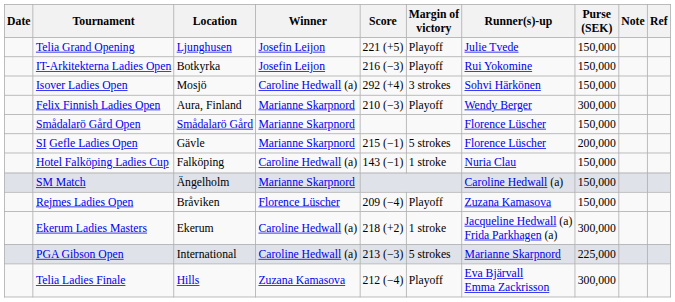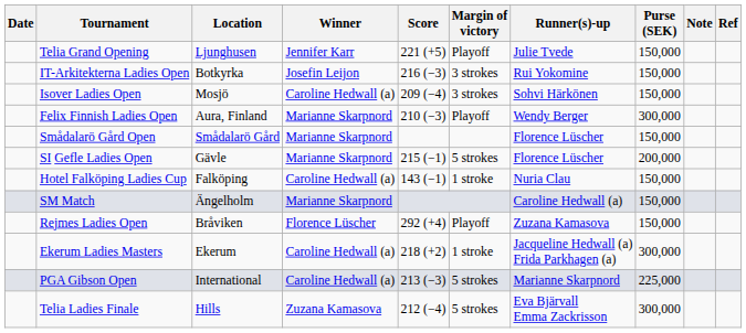Telia Grand Opening | Winner: Josefin Leijon -> Jennifer Karr
IT-Arkitekterna Ladies Open | Margin of victory: Playoff -> 3 strokes
Isover Ladies Open | Score: 292 (+4) -> 209 (−4)
Rejmes Ladies Open | Score: 209 (−4) -> 292 (+4)
Telia Ladies Finale | Margin of victory: Playoff -> 5 strokes
